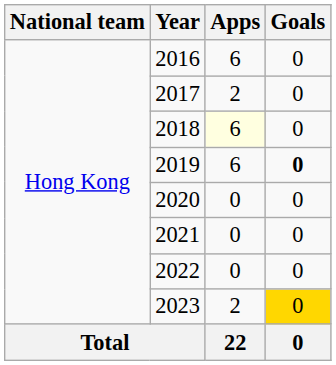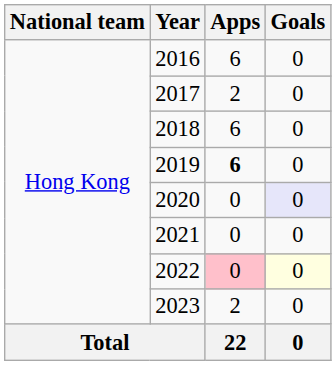2018 | Apps: lightyellow background -> no background
2019 | Apps: normal -> bold
2019 | Goals: bold -> normal
2020 | Goals: no background -> lavender background
2022 | Apps: no background -> pink background
2022 | Goals: no background -> lightyellow background
2023 | Goals: gold background -> no background
